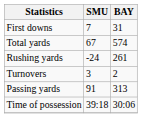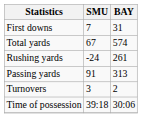rows swapped: Passing yards <-> Turnovers
